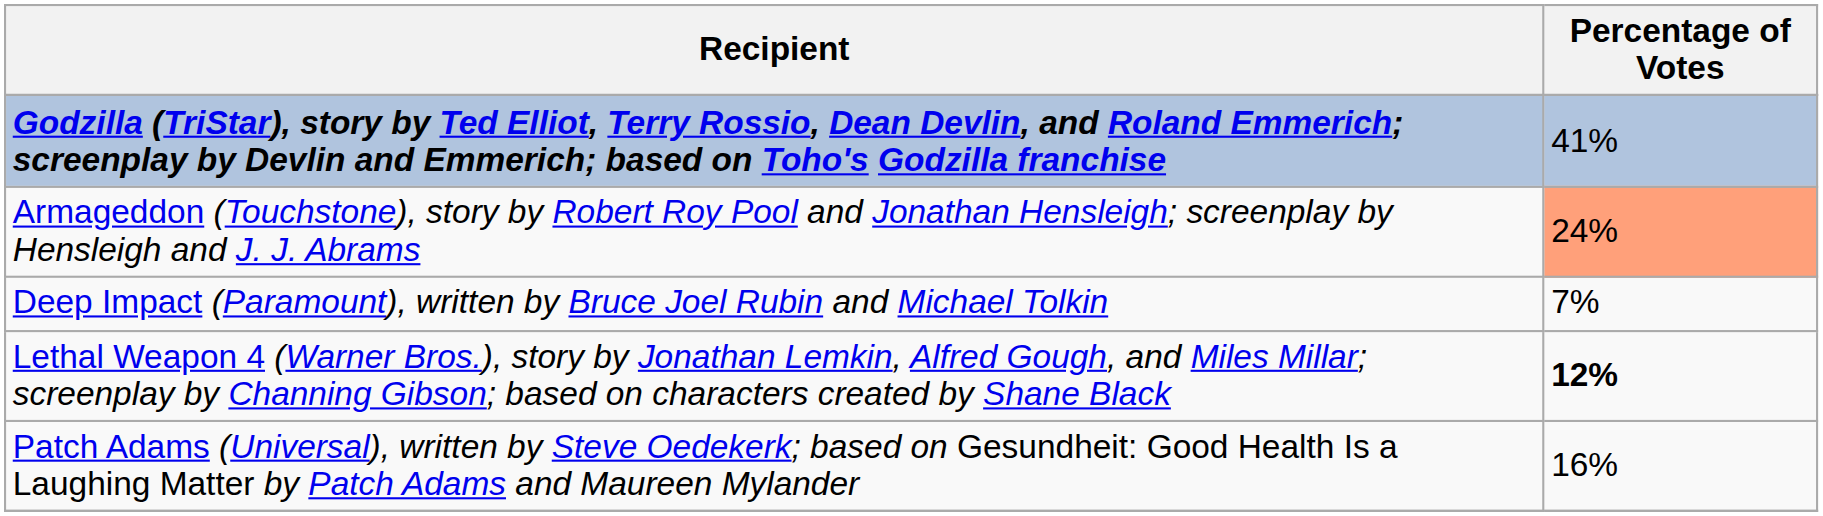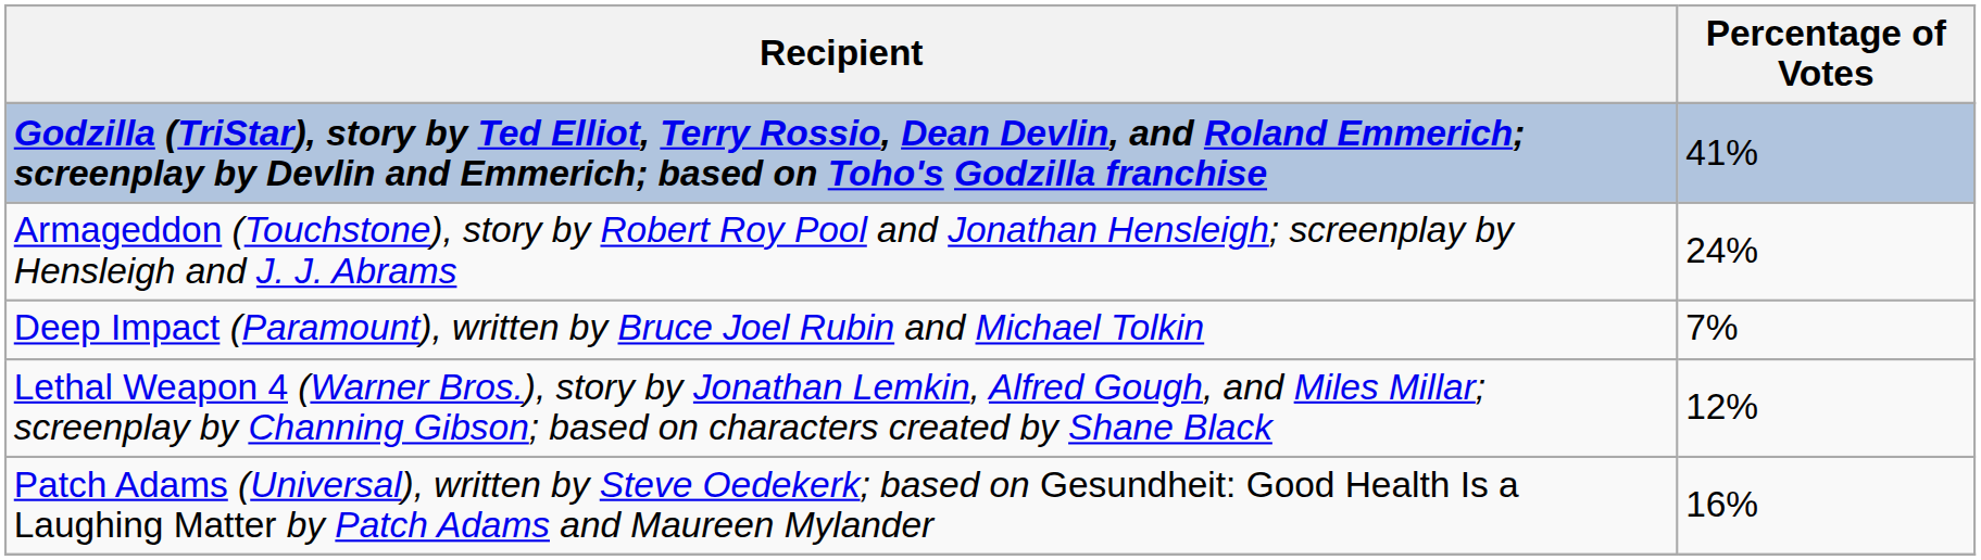row 3 | Percentage of Votes: lightsalmon background -> no background
row 5 | Percentage of Votes: bold -> normal
